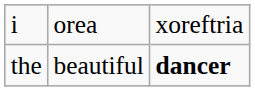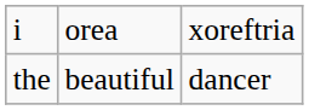the | column 3: bold -> normal
